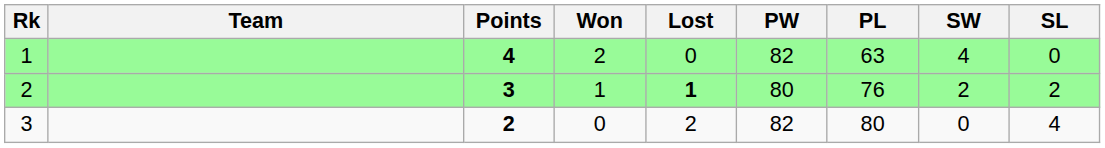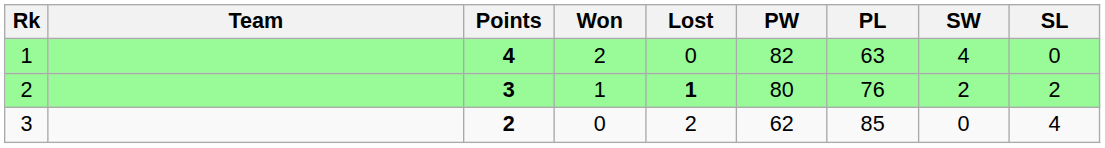row 4 | PW: 82 -> 62
row 4 | PL: 80 -> 85
